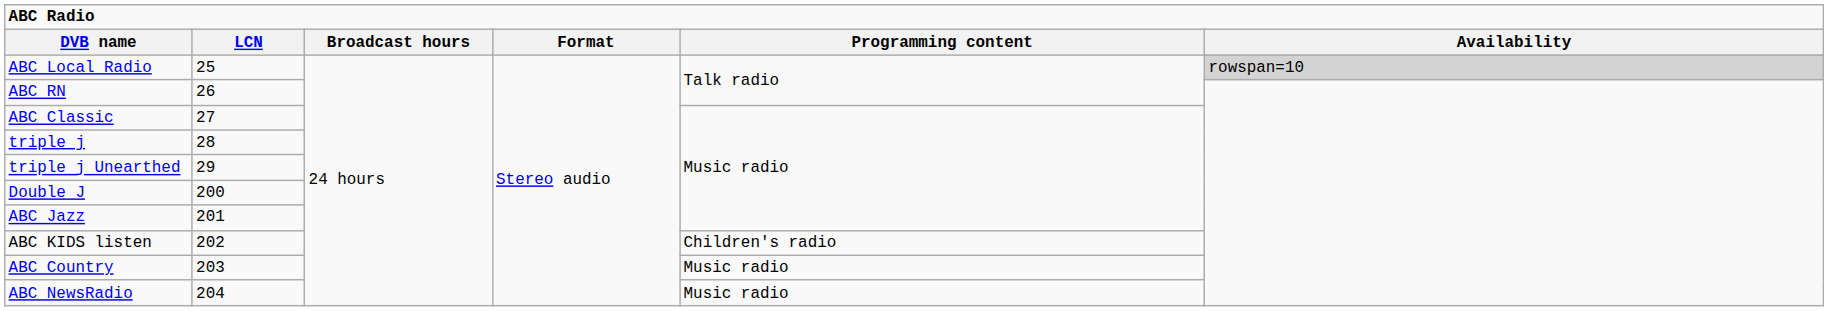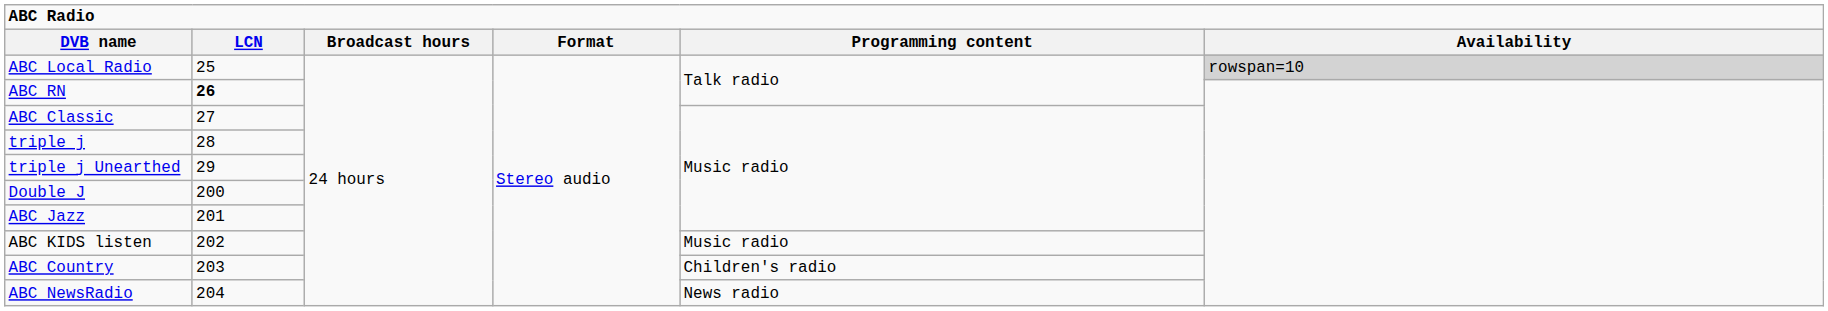ABC RN | LCN: normal -> bold
ABC KIDS listen | Programming content: Children's radio -> Music radio
ABC Country | Programming content: Music radio -> Children's radio
ABC NewsRadio | Programming content: Music radio -> News radio
